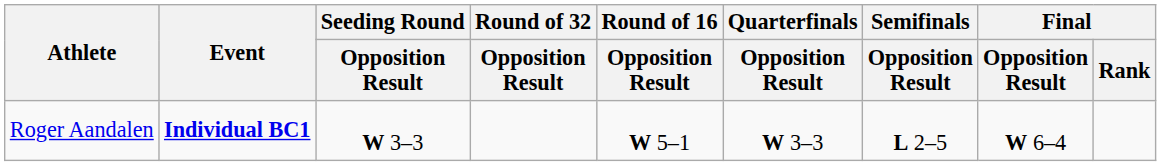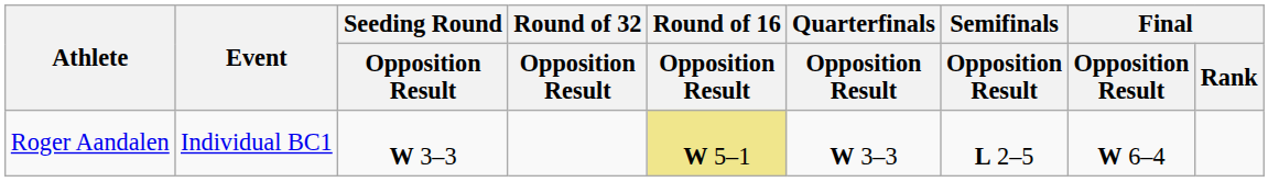Roger Aandalen | Event: bold -> normal
Roger Aandalen | Round of 16 / Opposition Result: no background -> khaki background
